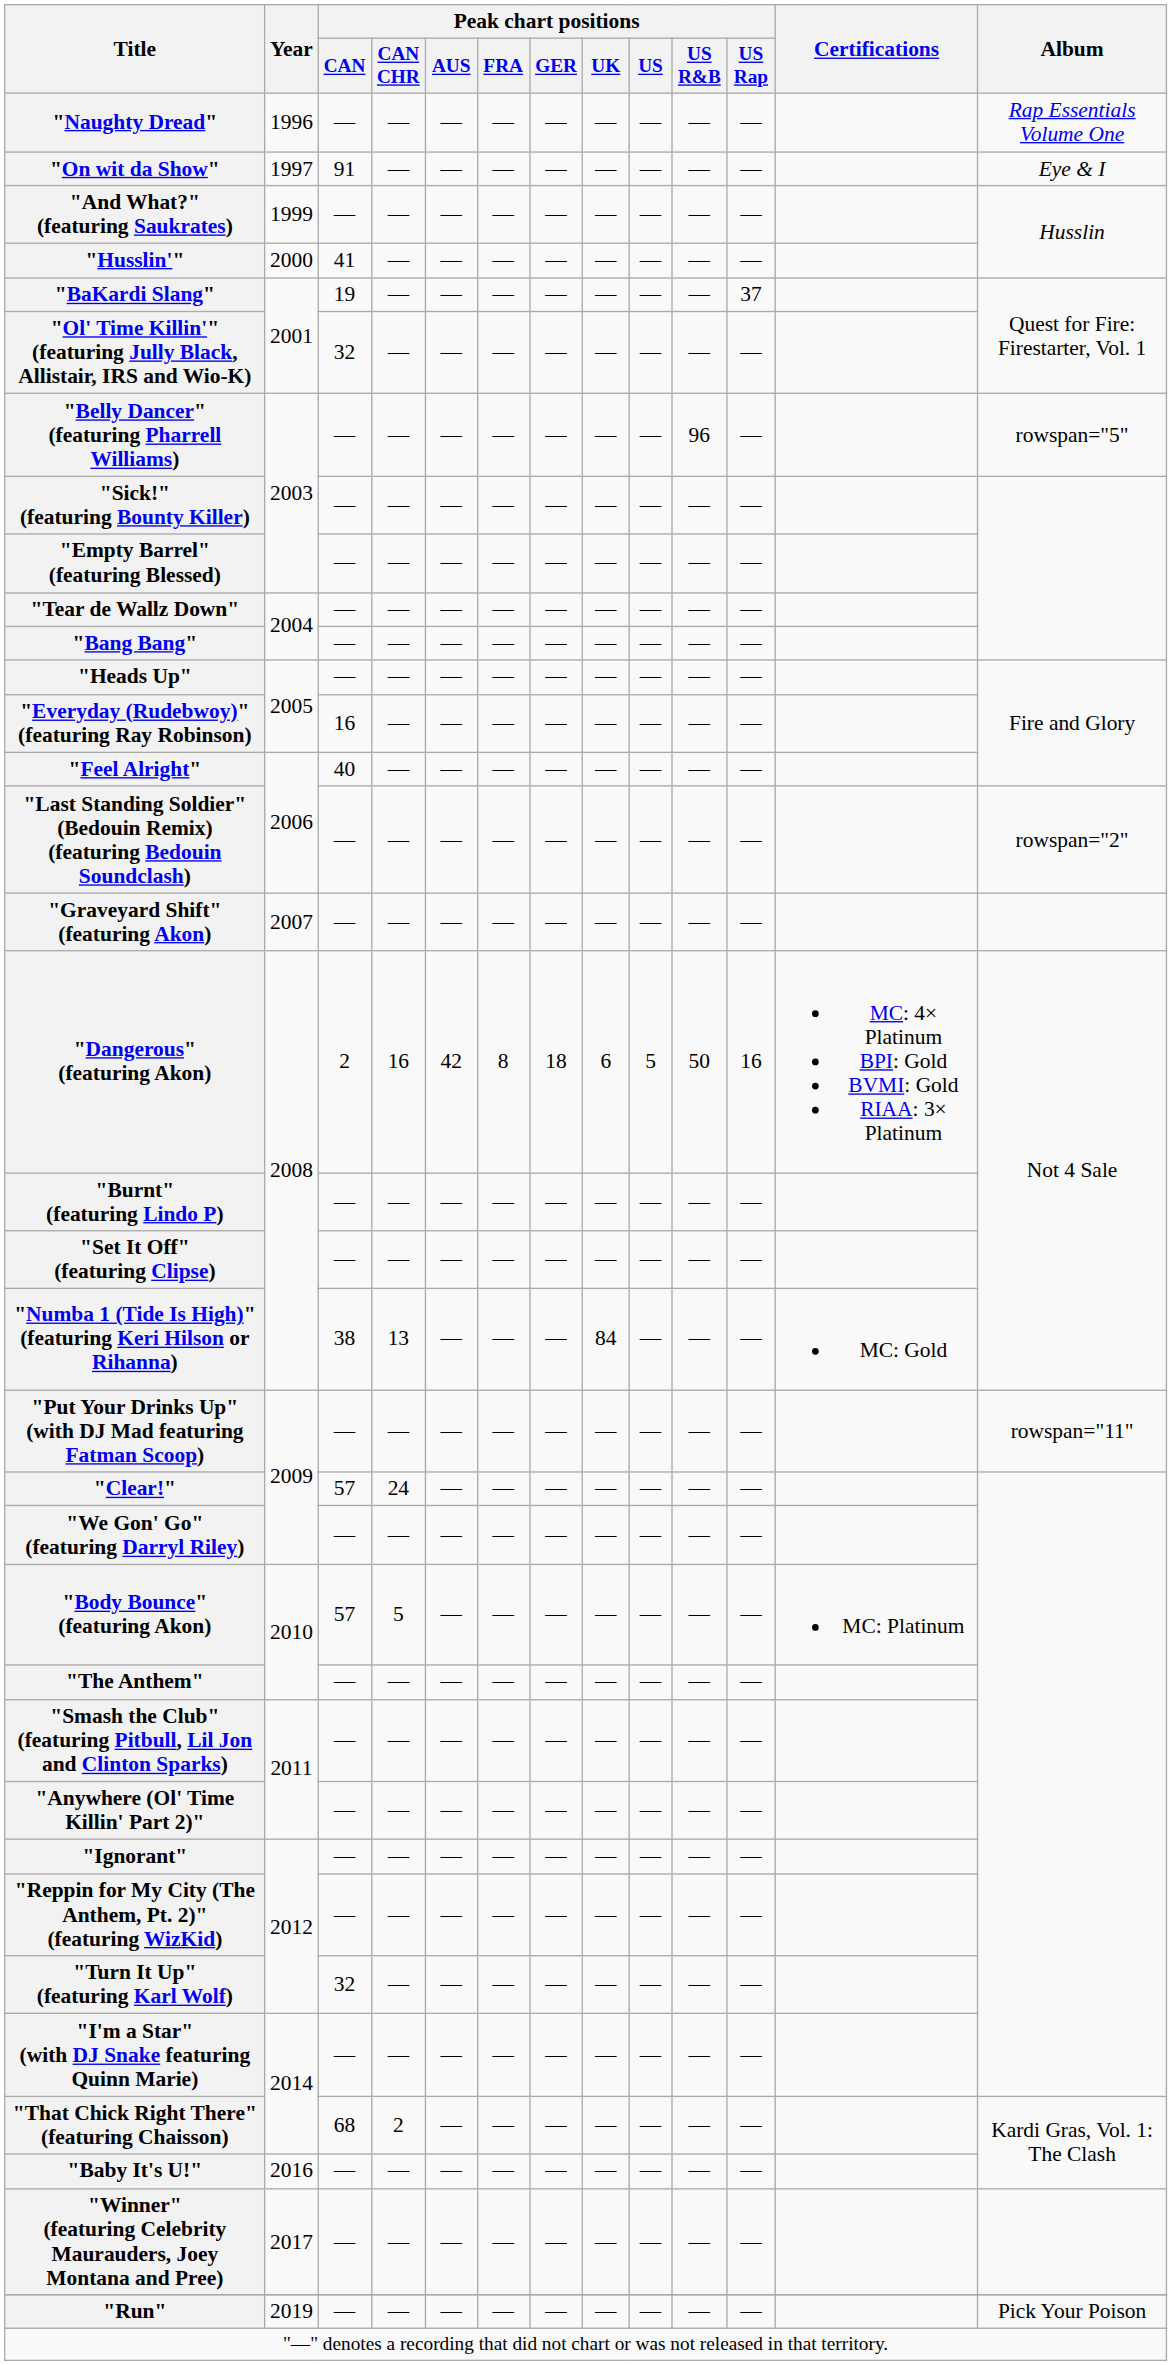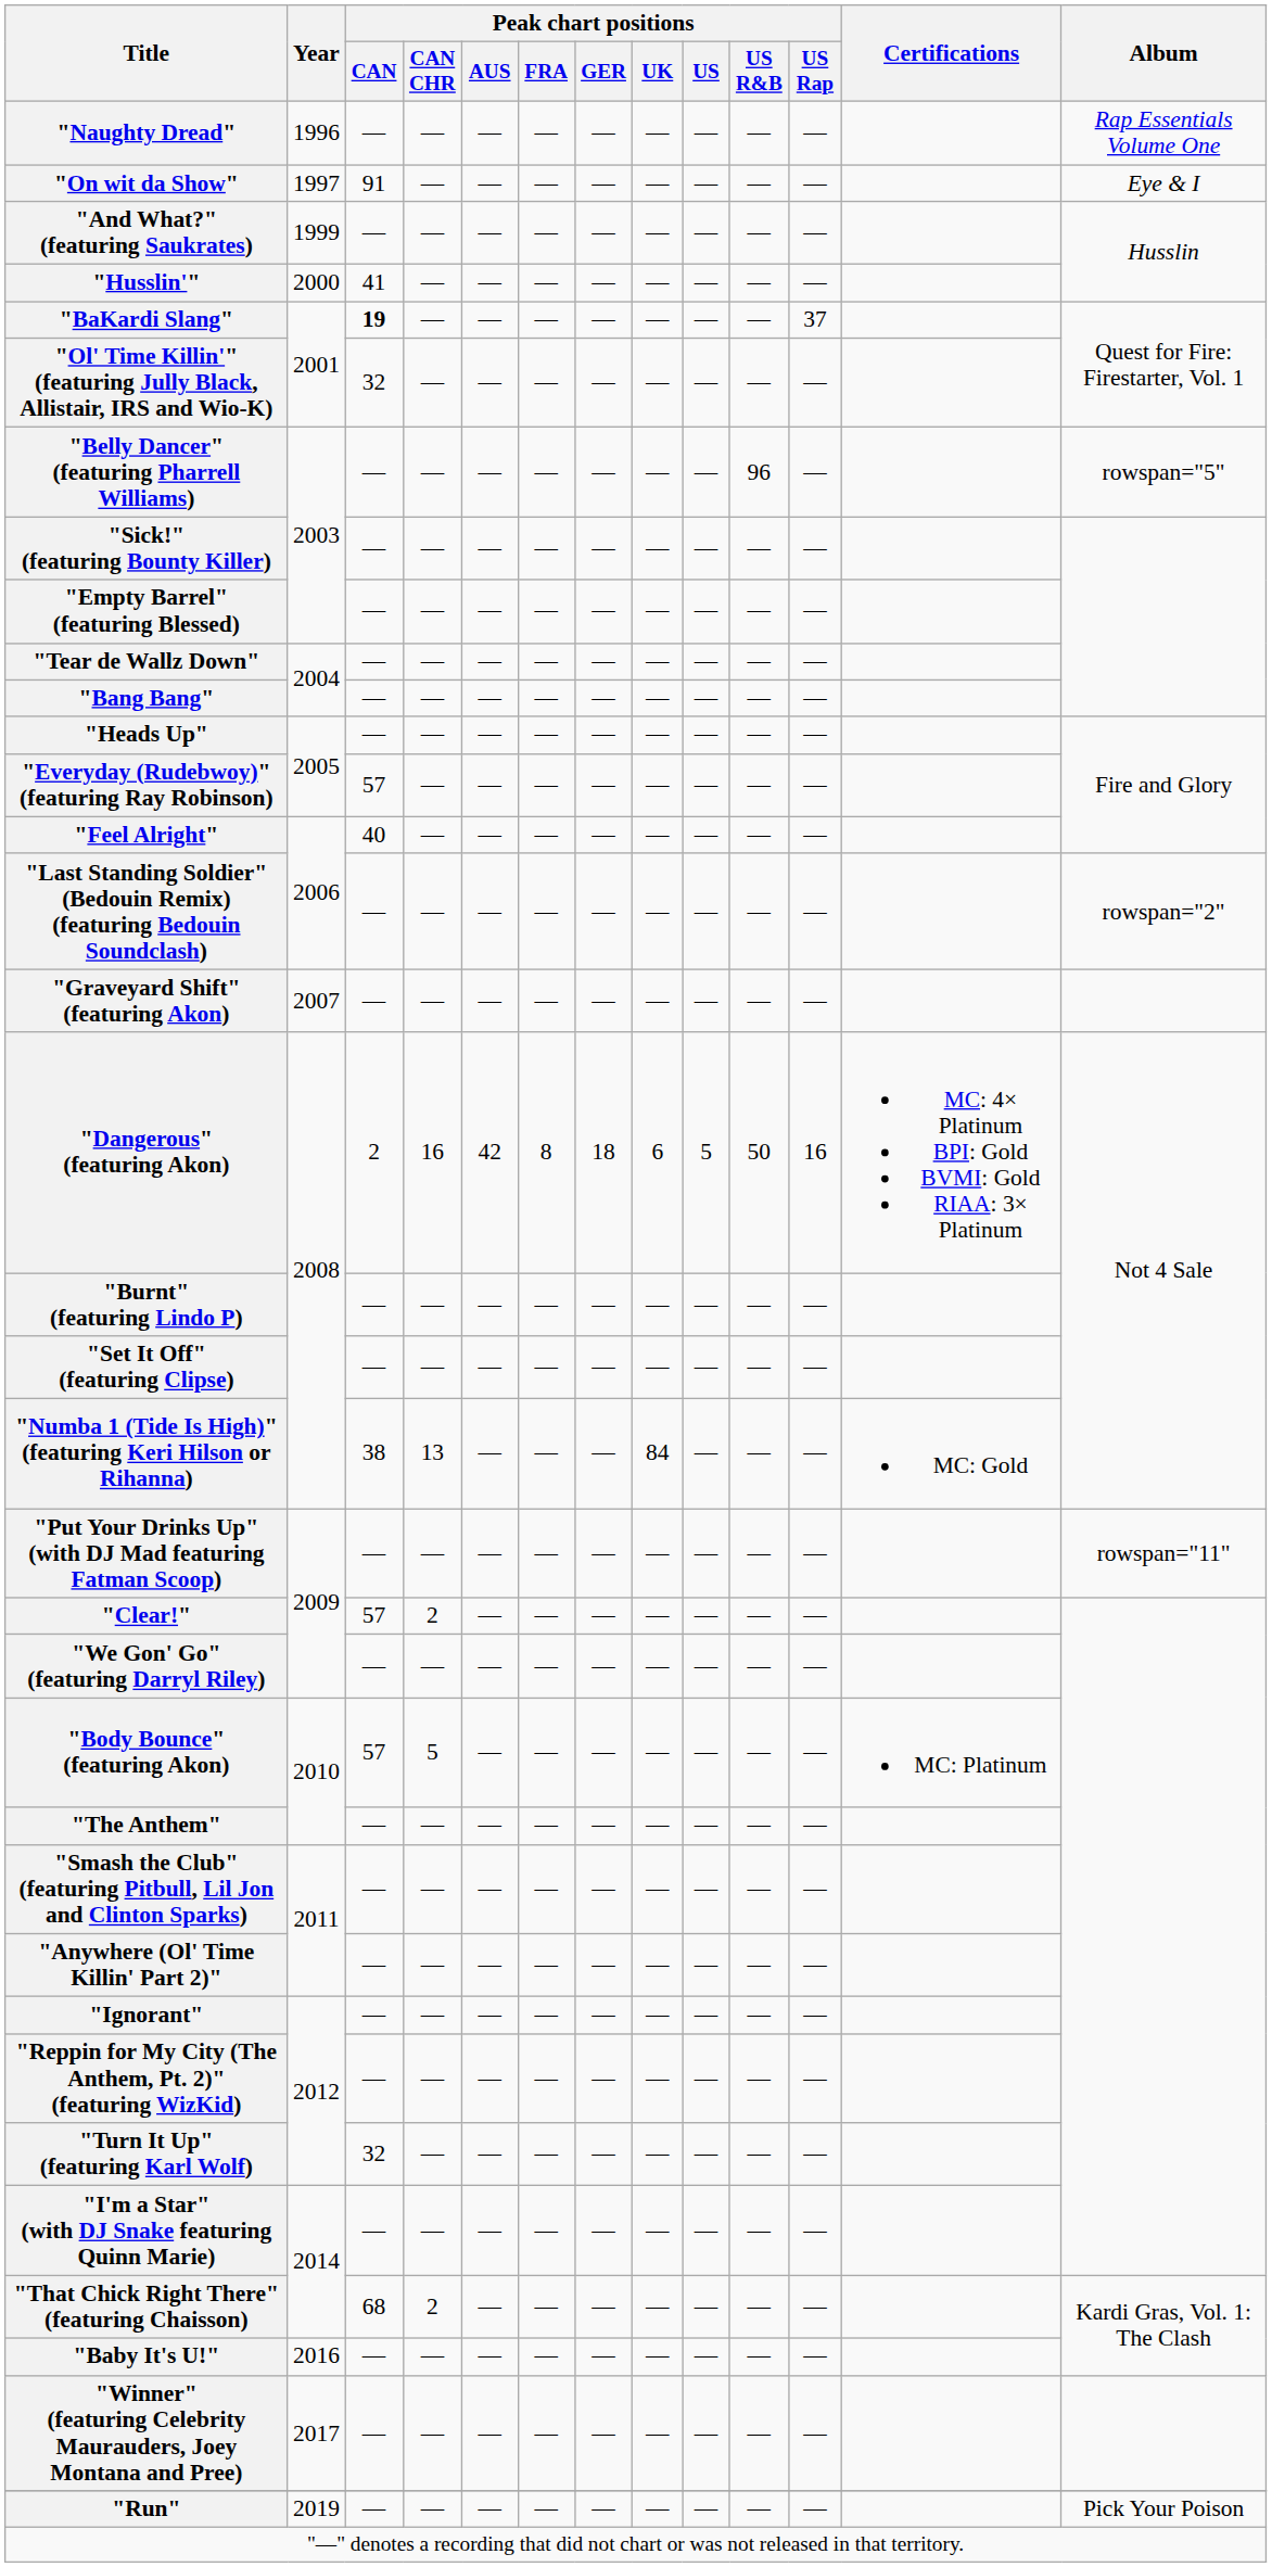"BaKardi Slang" | Peak chart positions / CAN: normal -> bold
"Everyday (Rudebwoy)" (featuring Ray Robinson) | Peak chart positions / CAN: 16 -> 57
"Clear!" | Peak chart positions / CAN CHR: 24 -> 2
